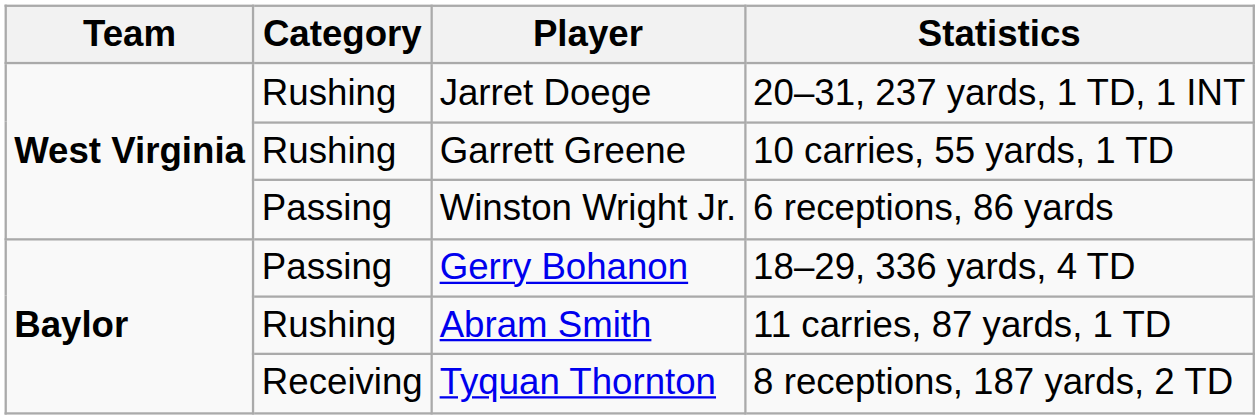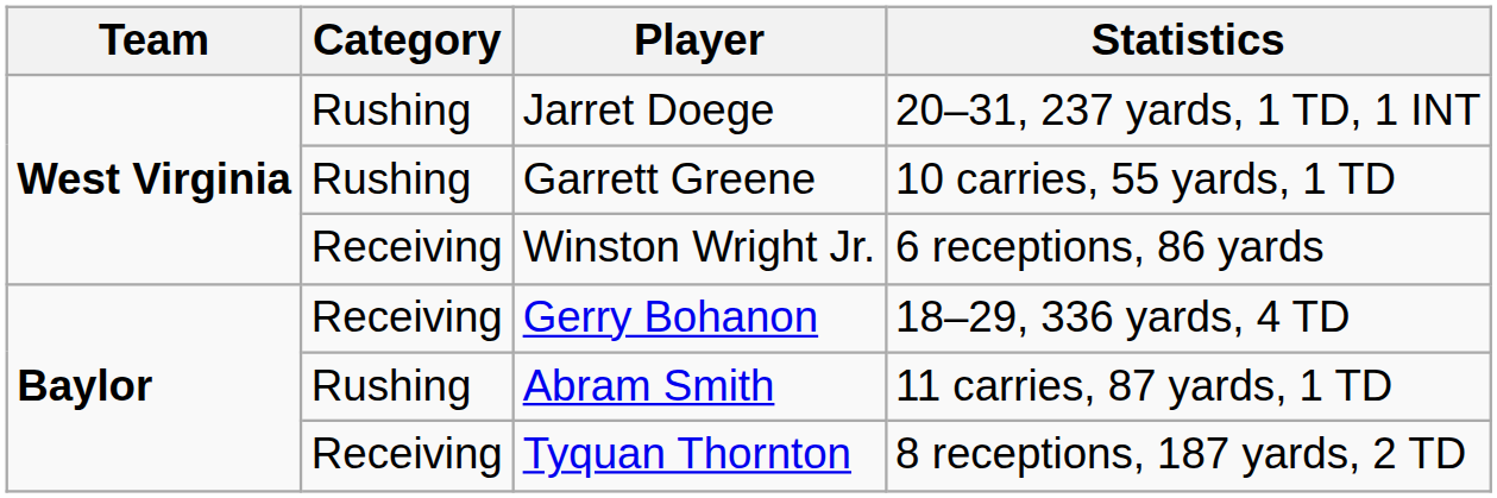Winston Wright Jr. | Category: Passing -> Receiving
Gerry Bohanon | Category: Passing -> Receiving
